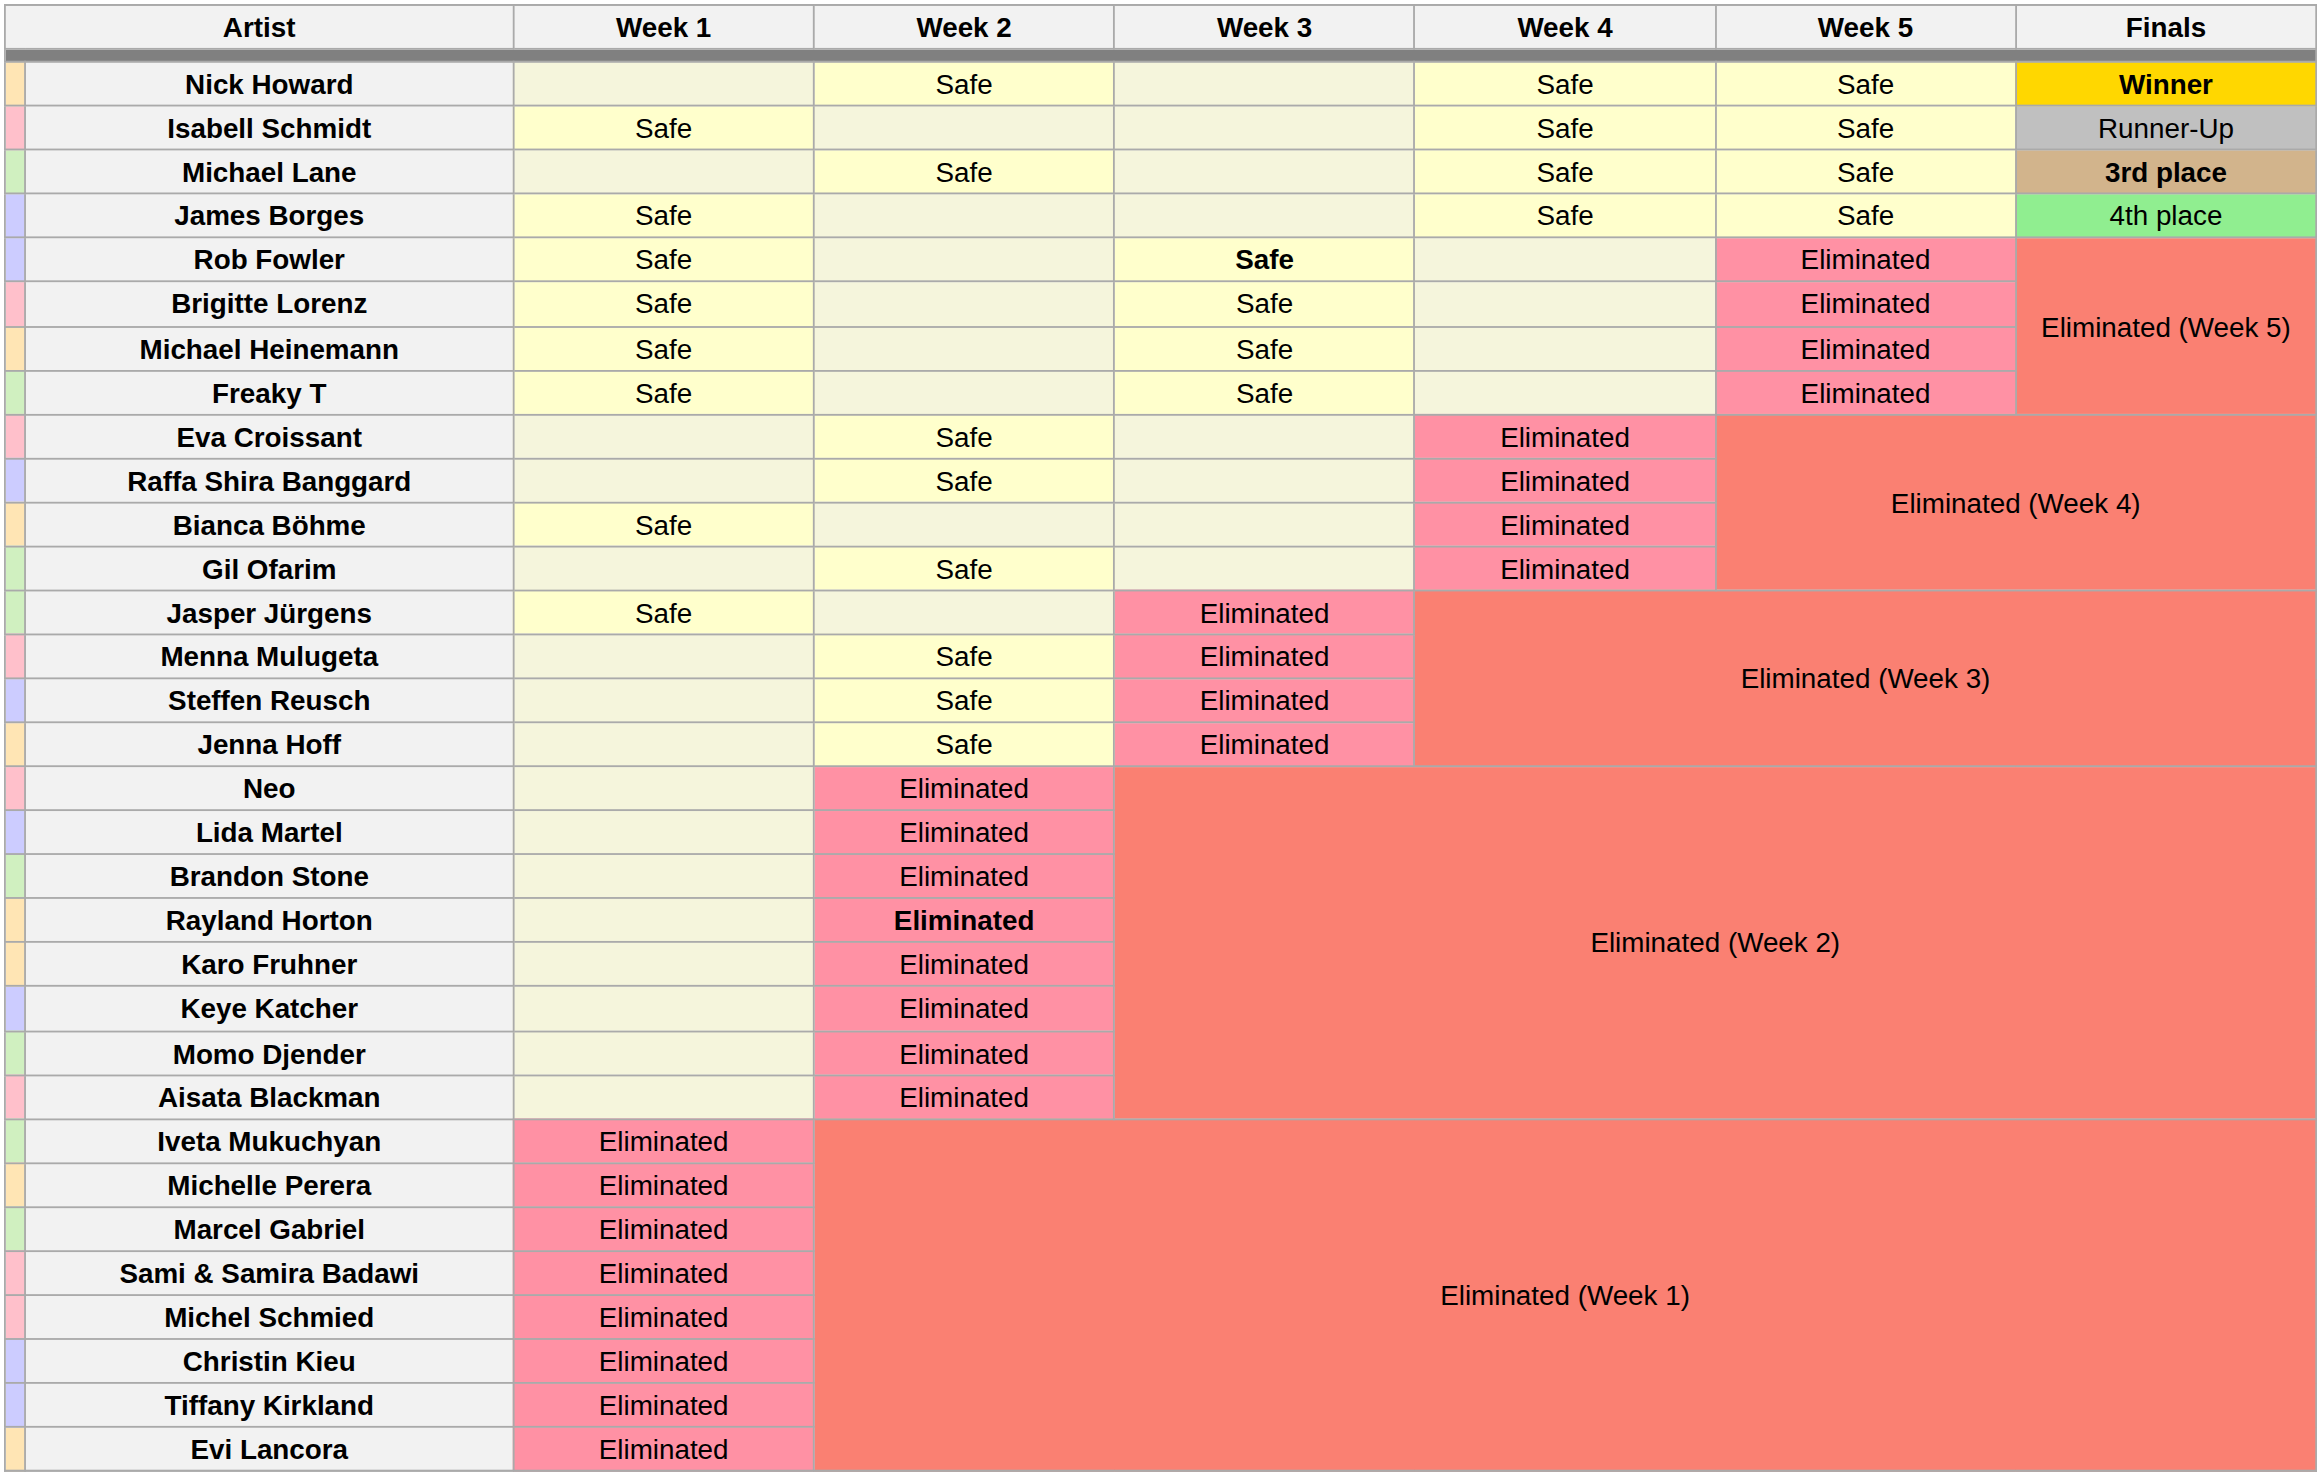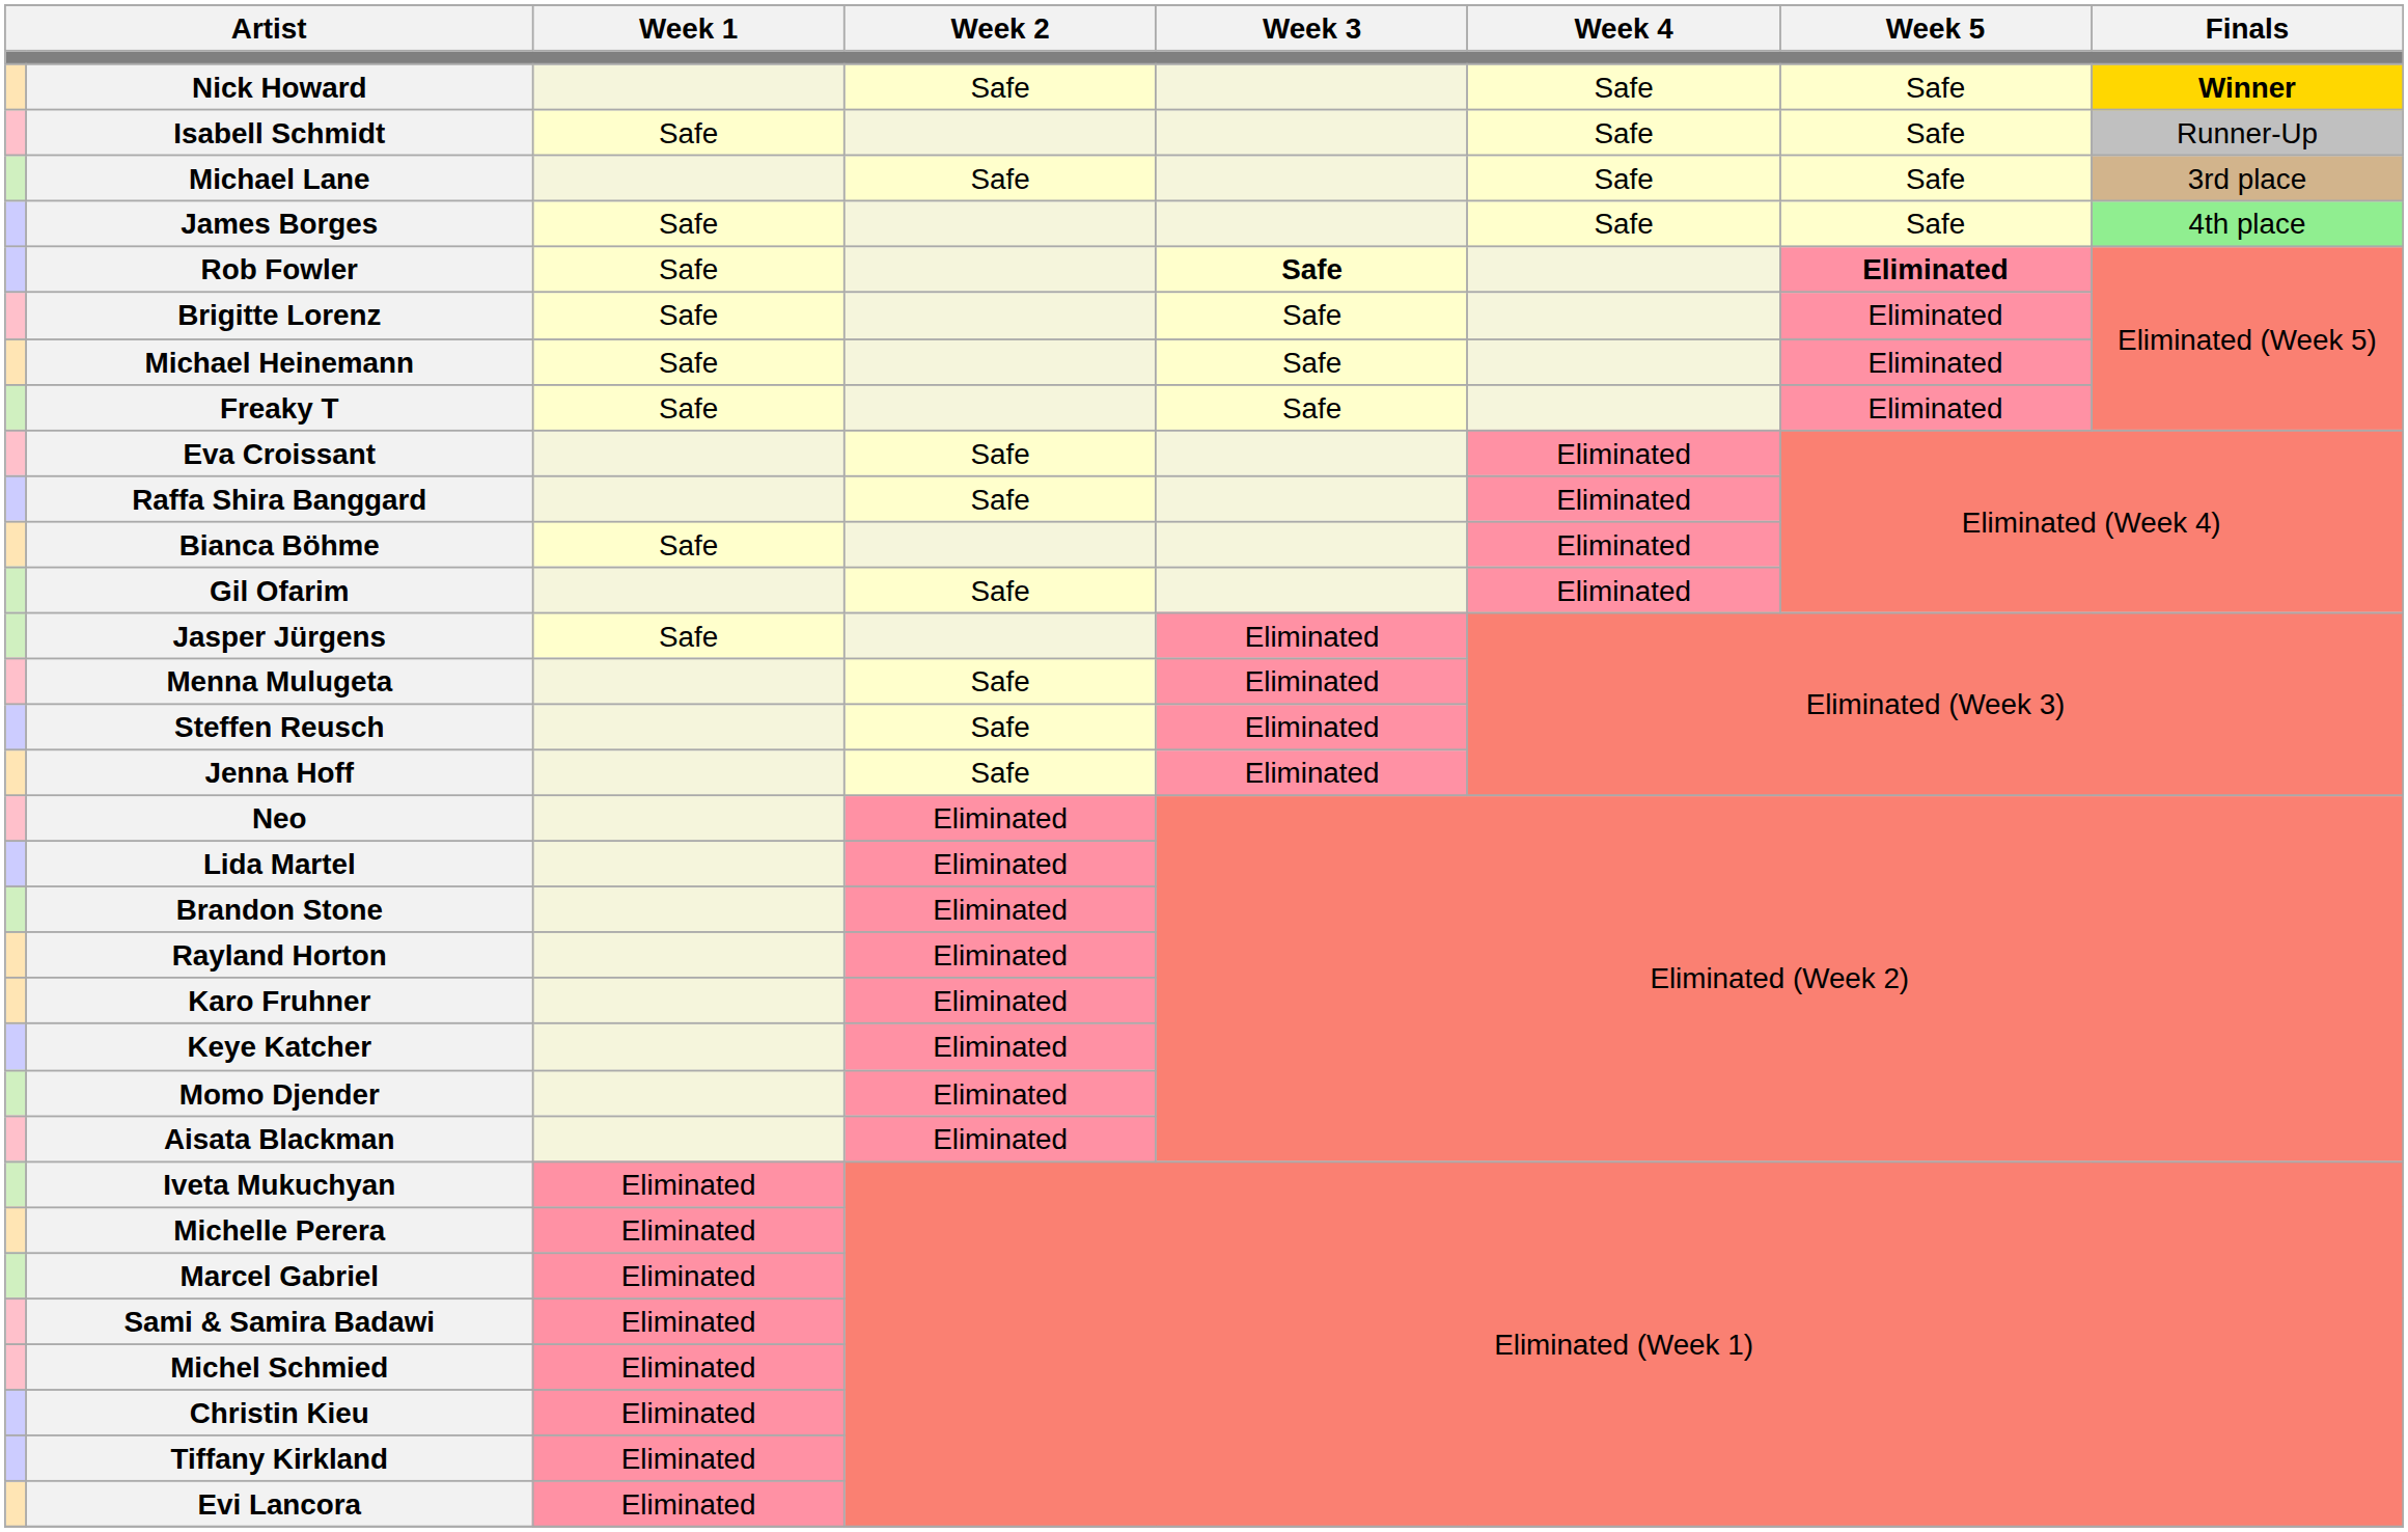Michael Lane | Finals: bold -> normal
Rob Fowler | Week 5: normal -> bold
Rayland Horton | Week 2: bold -> normal
